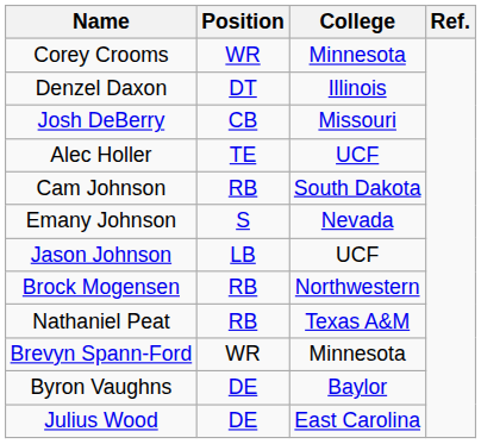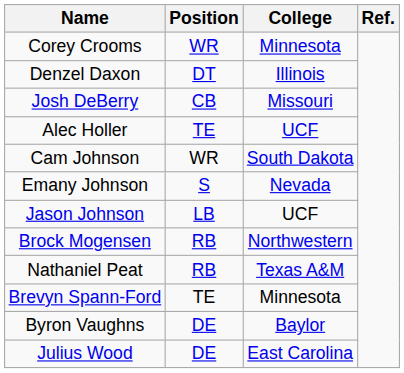Cam Johnson | Position: RB -> WR
Brevyn Spann-Ford | Position: WR -> TE
